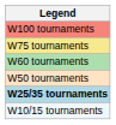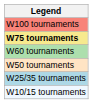row 3 | column 1: normal -> bold
row 6 | column 1: bold -> normal
